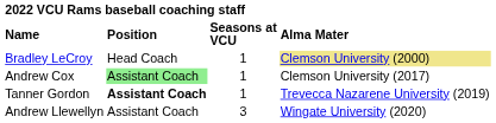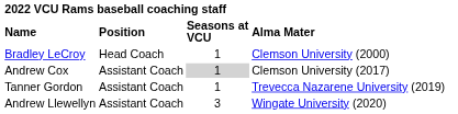Bradley LeCroy | Alma Mater: khaki background -> no background
Andrew Cox | Position: lightgreen background -> no background
Andrew Cox | Seasons at VCU: no background -> lightgrey background
Tanner Gordon | Position: bold -> normal
